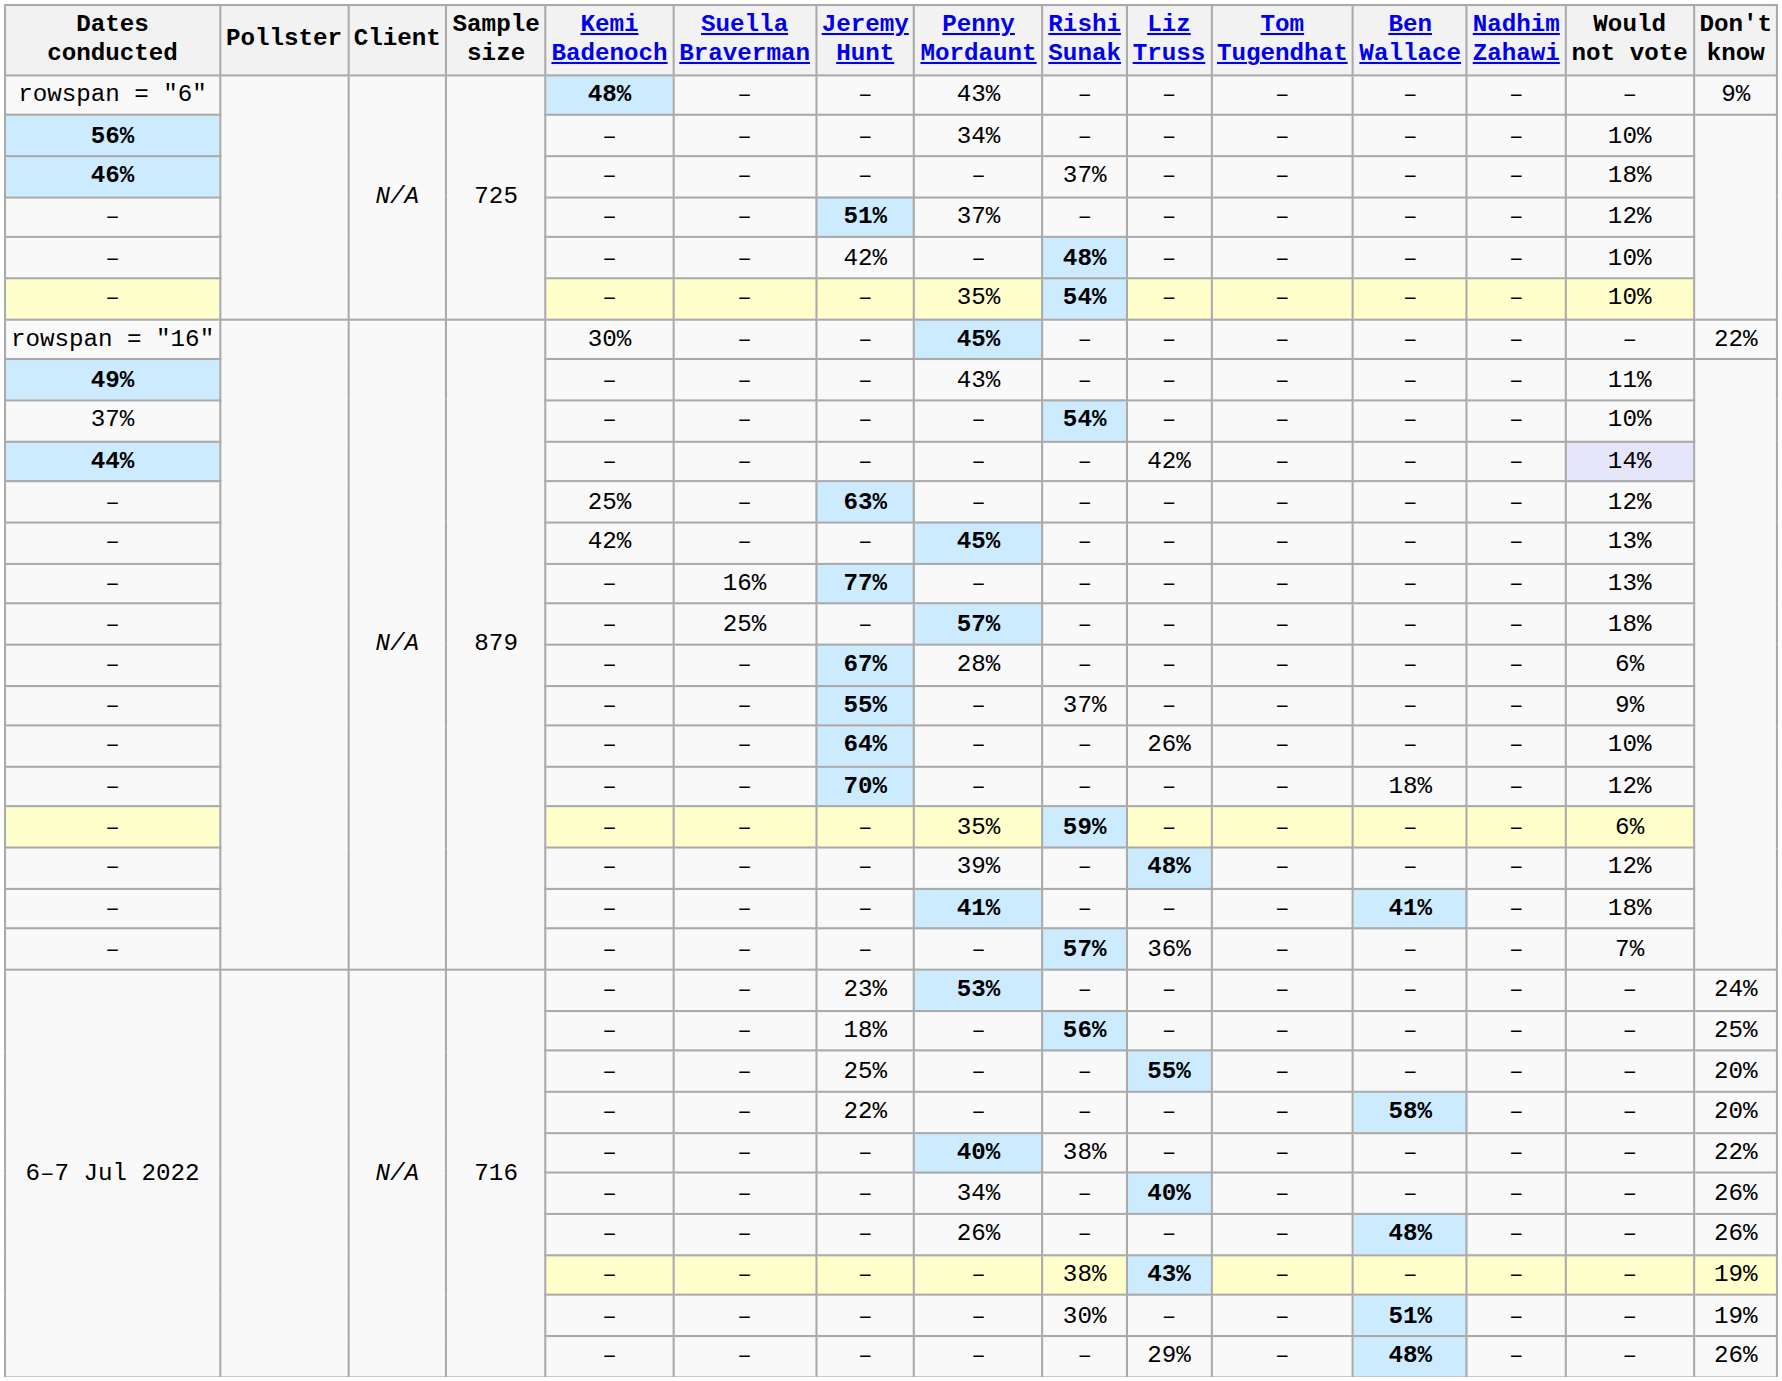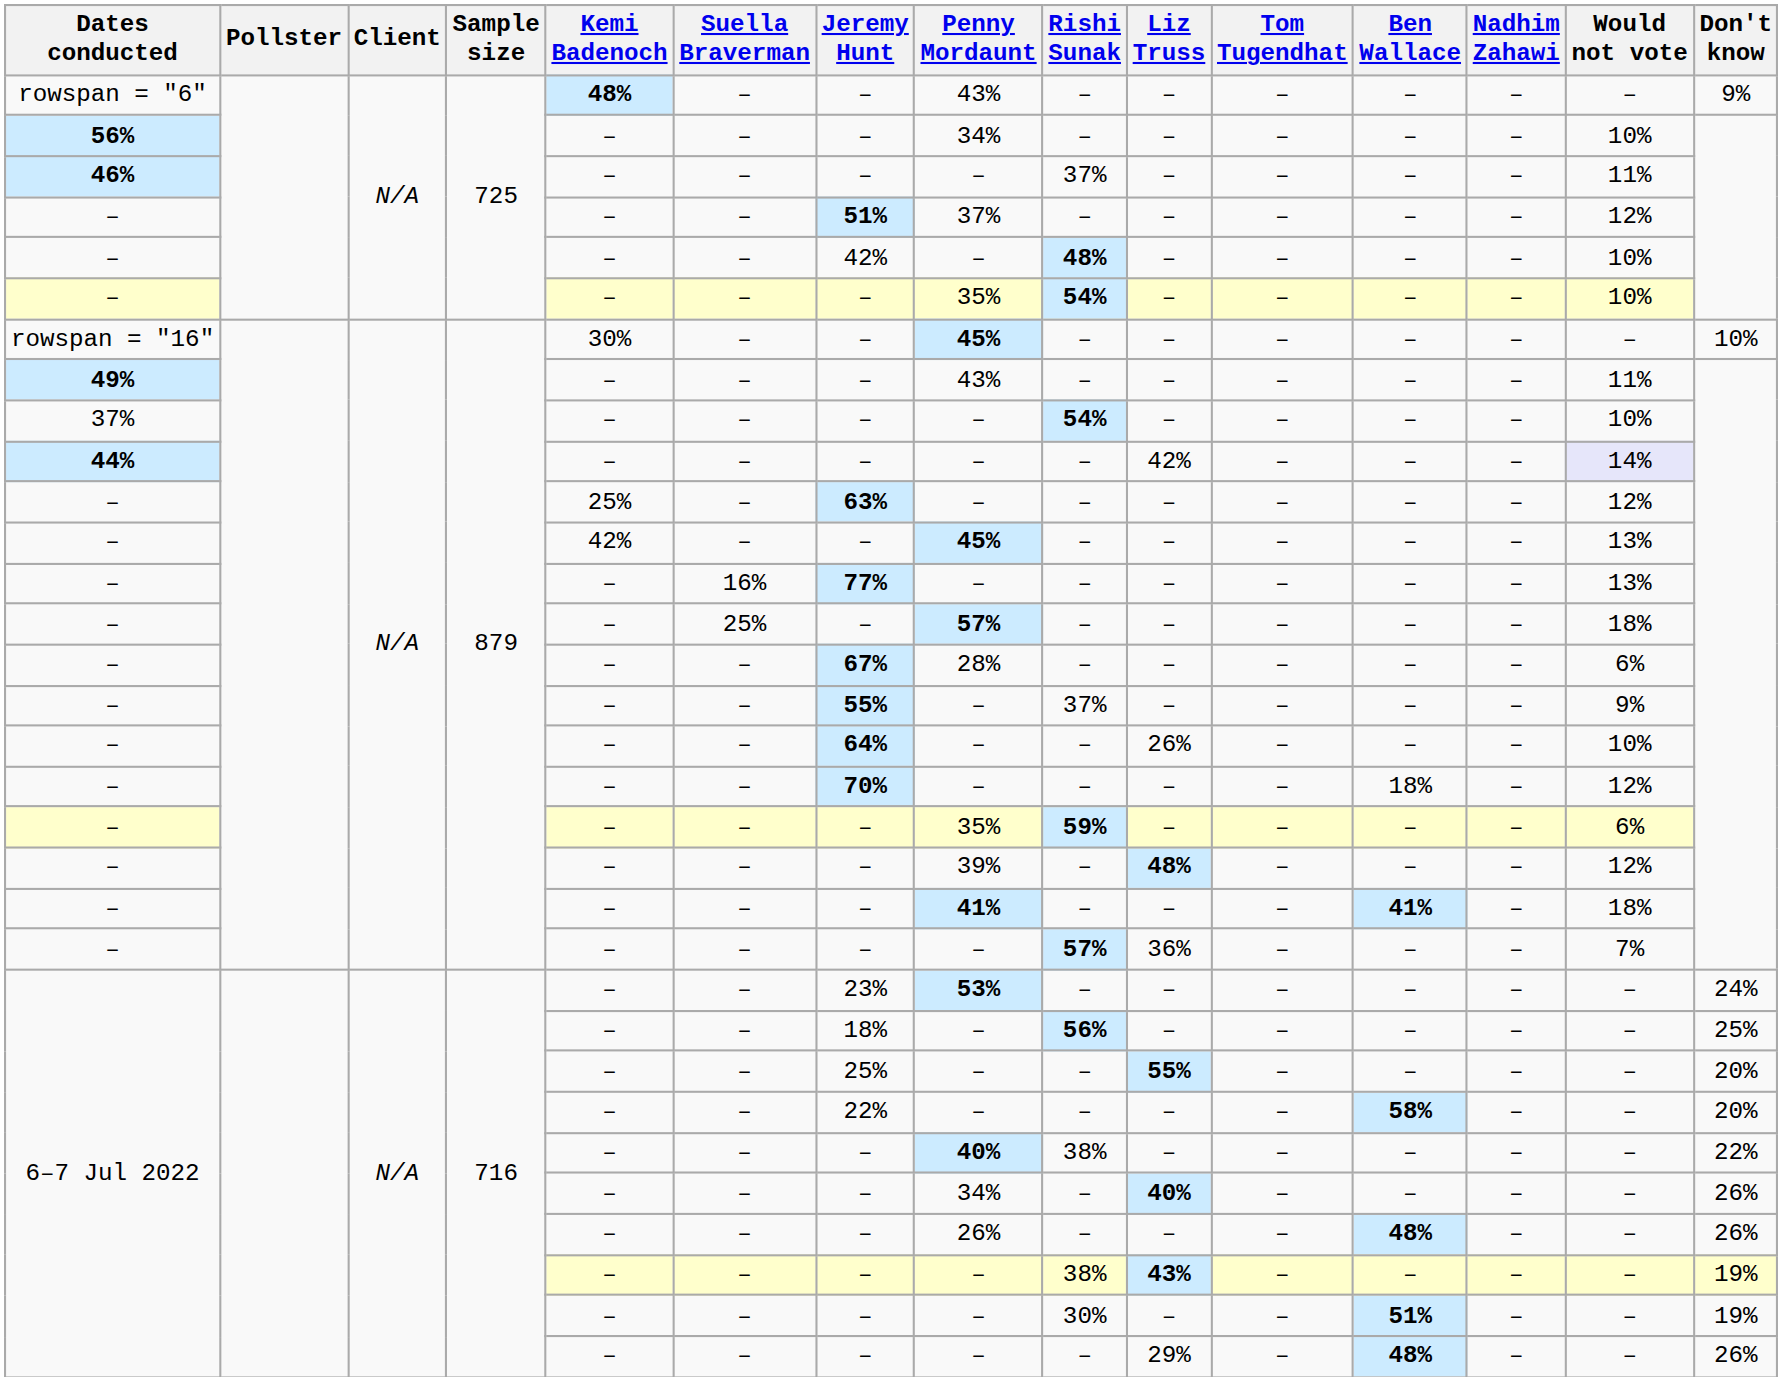46% | Would not vote: 18% -> 11%
rowspan = "16" | Don't know: 22% -> 10%
